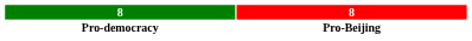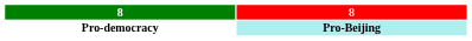Pro-democracy | column 2: no background -> paleturquoise background
